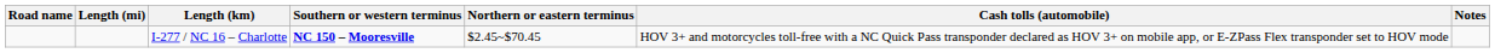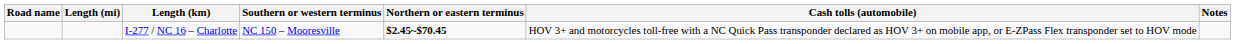I-277 / NC 16 – Charlotte | Southern or western terminus: bold -> normal
I-277 / NC 16 – Charlotte | Northern or eastern terminus: normal -> bold
